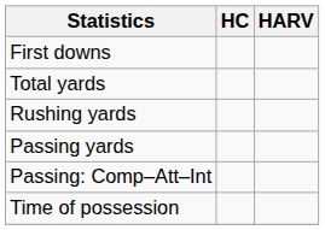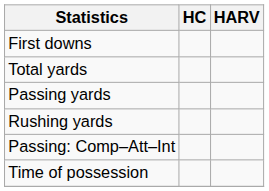rows swapped: Rushing yards <-> Passing yards
